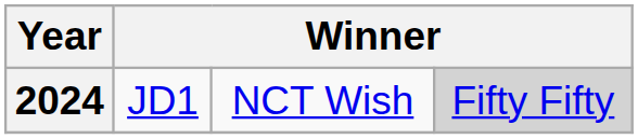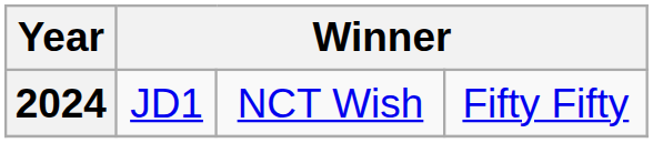2024 | column 4: lightgrey background -> no background
